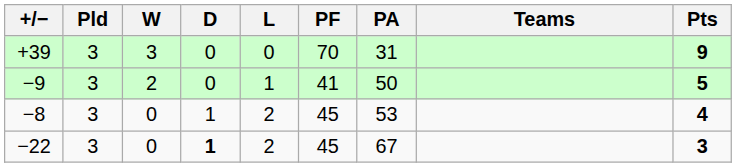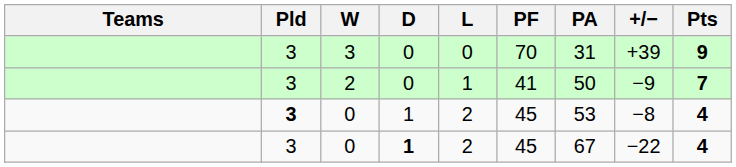columns swapped: Teams <-> +/−
row 3 | Pts: 5 -> 7
row 4 | Pld: normal -> bold
row 5 | Pts: 3 -> 4
